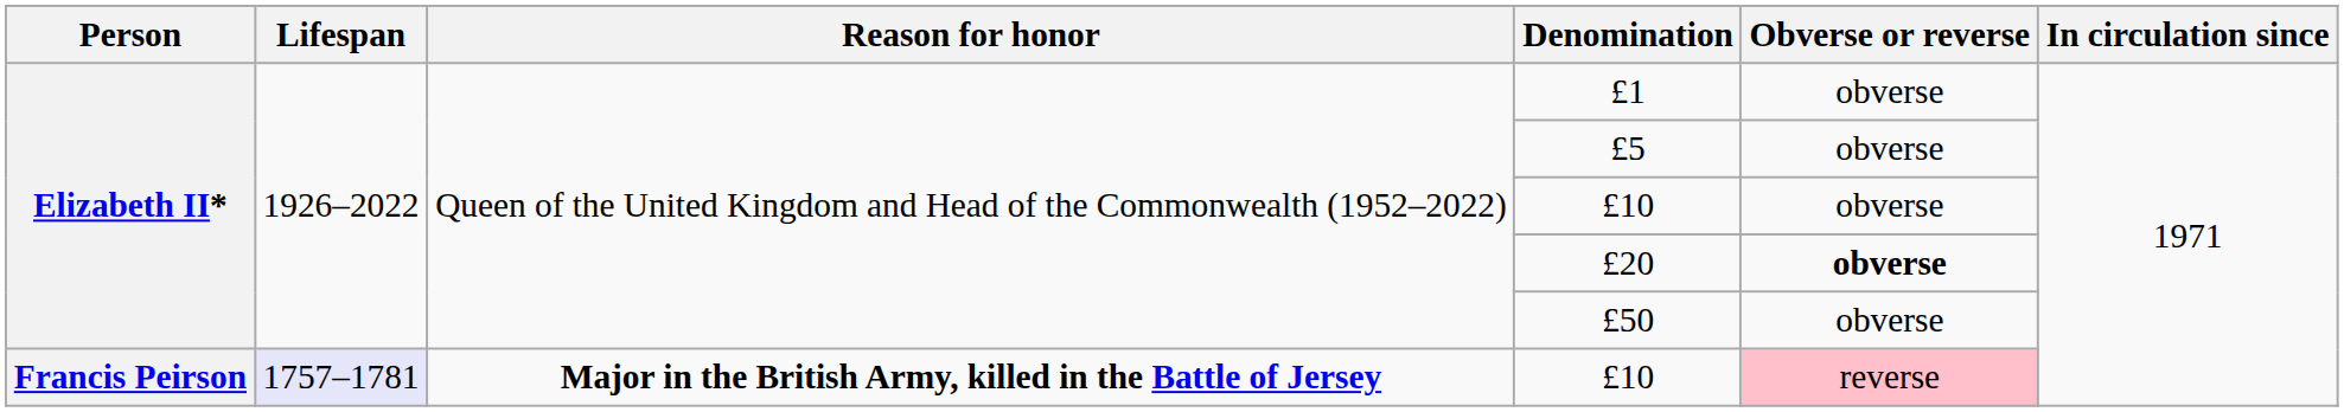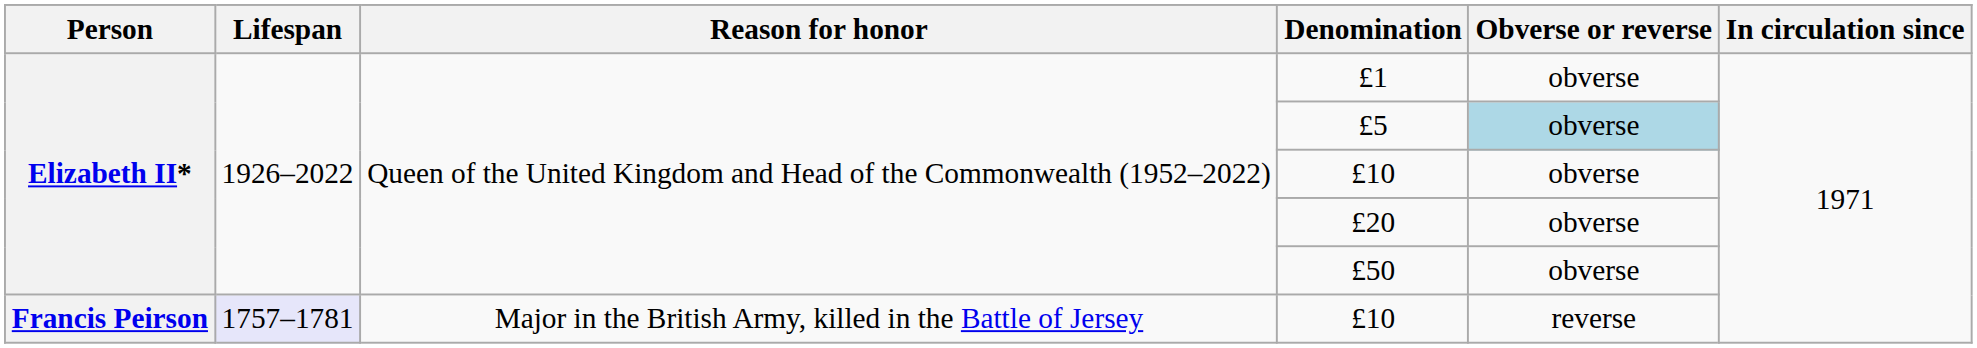£5 | Obverse or reverse: no background -> lightblue background
£20 | Obverse or reverse: bold -> normal
Francis Peirson / £10 | Reason for honor: bold -> normal
Francis Peirson / £10 | Obverse or reverse: pink background -> no background
